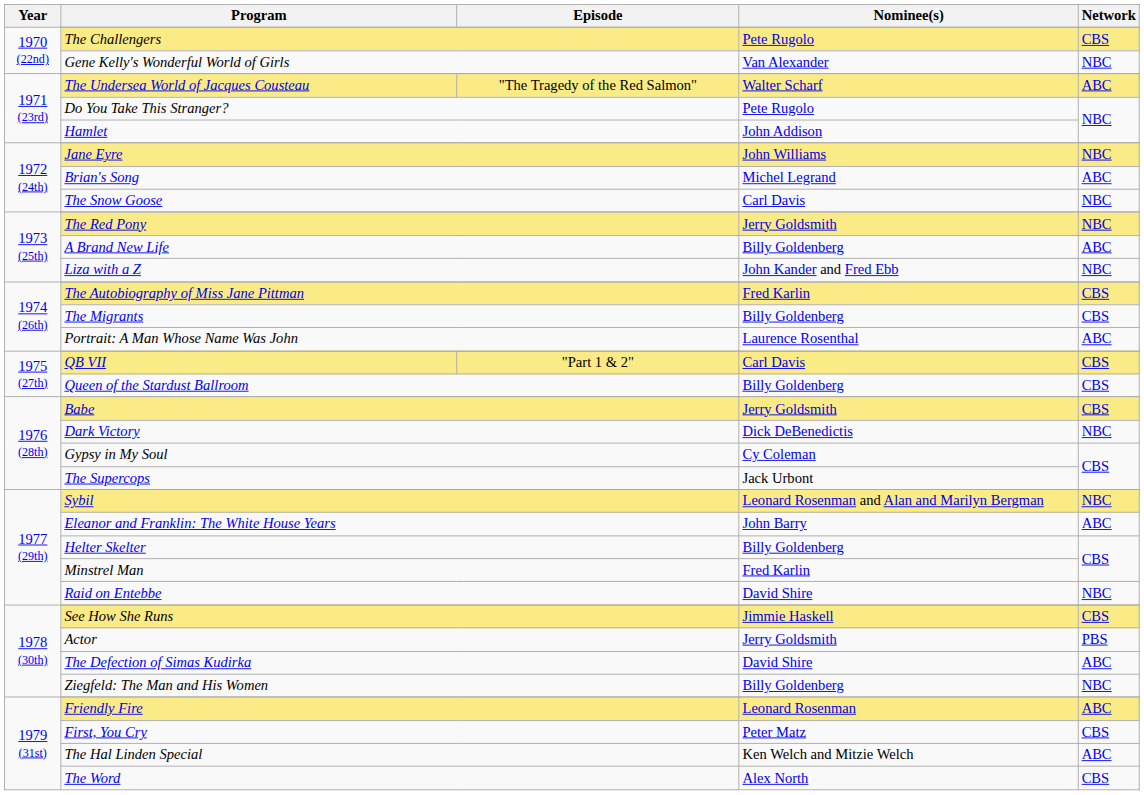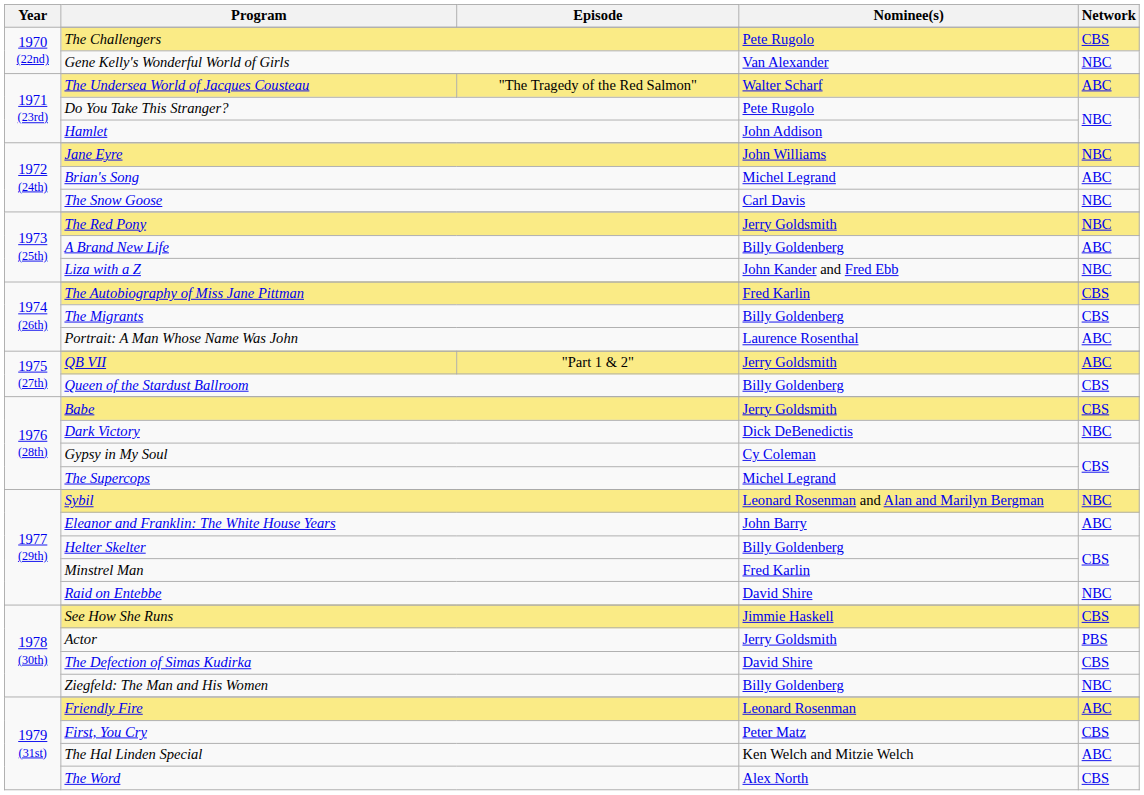QB VII | Nominee(s): Carl Davis -> Jerry Goldsmith
QB VII | Network: CBS -> ABC
The Supercops | Nominee(s): Jack Urbont -> Michel Legrand
The Defection of Simas Kudirka | Network: ABC -> CBS
